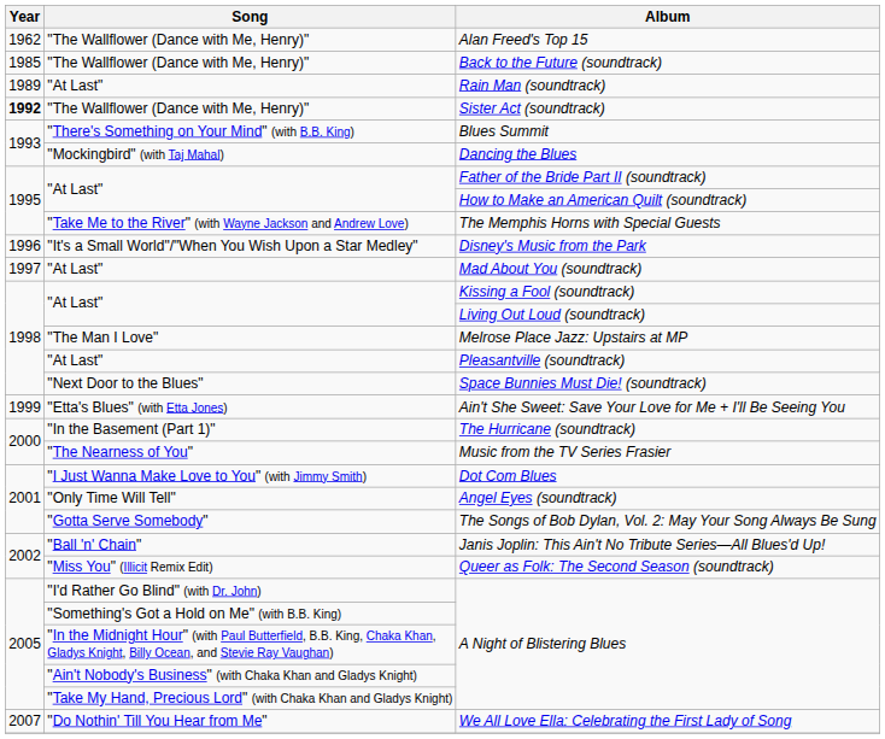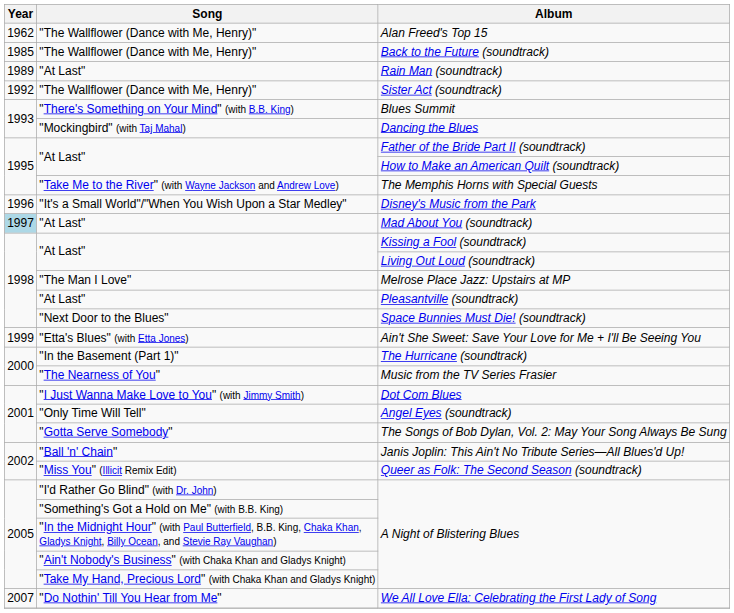Sister Act (soundtrack) | Year: bold -> normal
Mad About You (soundtrack) | Year: no background -> lightblue background
